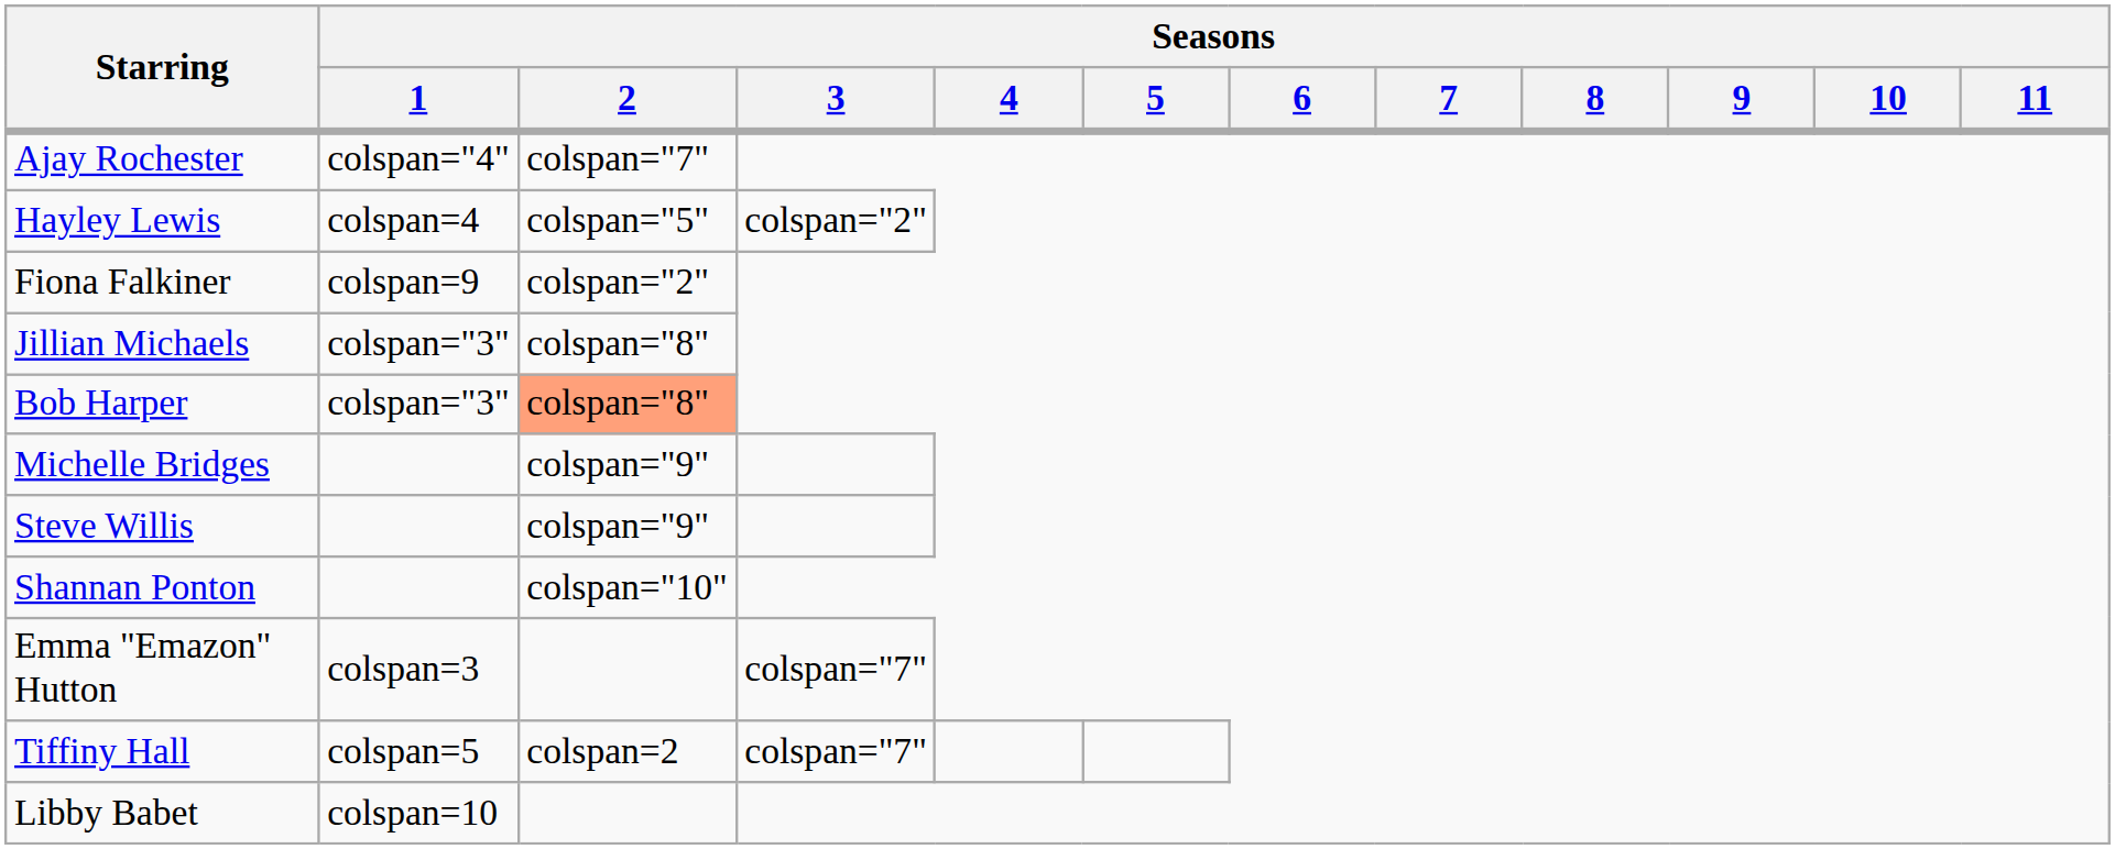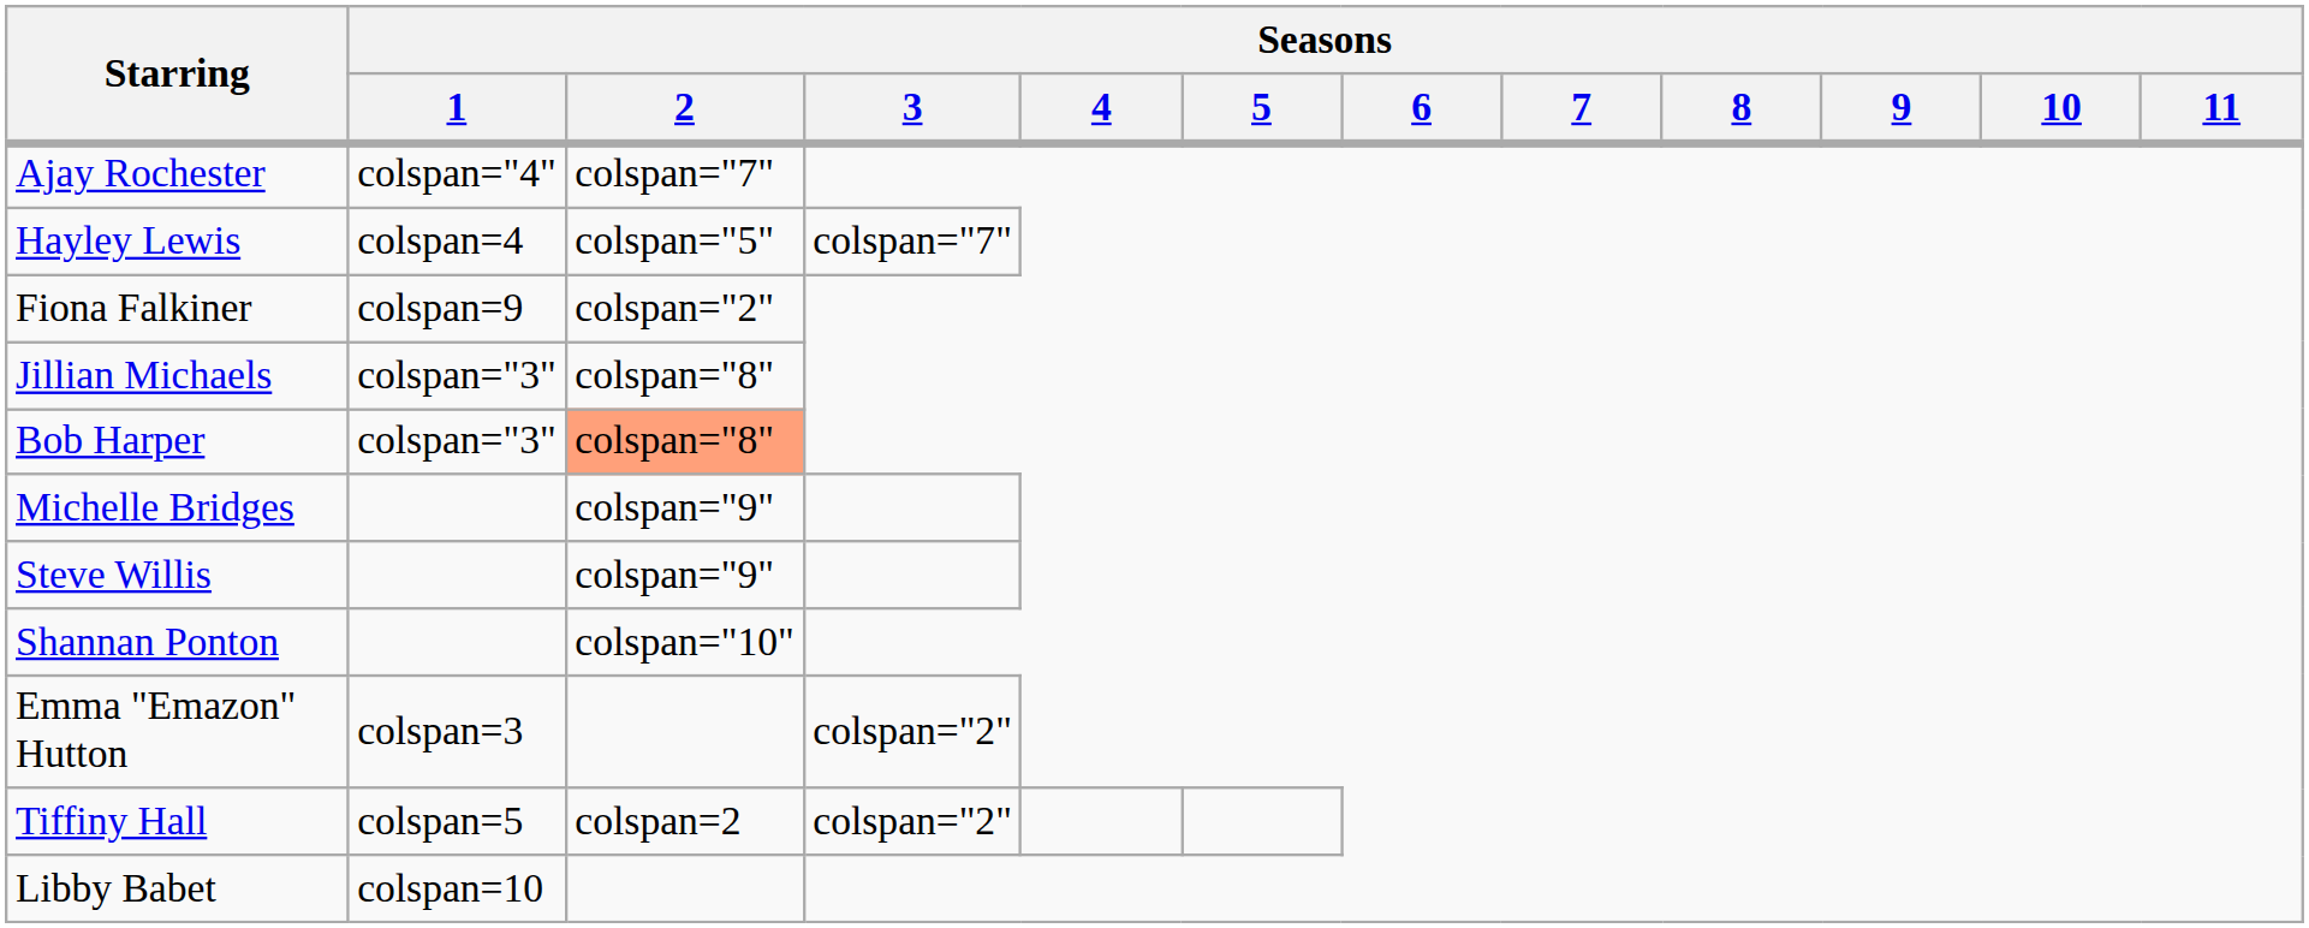Hayley Lewis | Seasons / 3: colspan="2" -> colspan="7"
Emma "Emazon" Hutton | Seasons / 3: colspan="7" -> colspan="2"
Tiffiny Hall | Seasons / 3: colspan="7" -> colspan="2"
